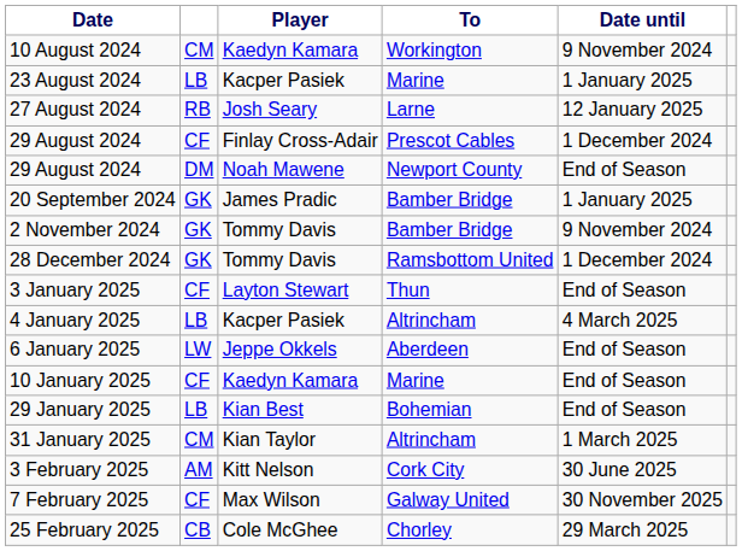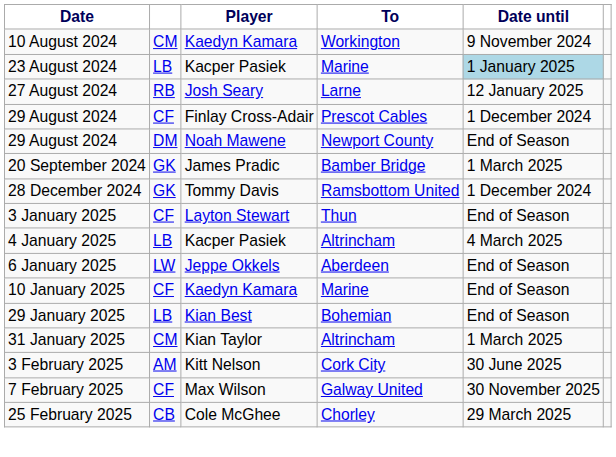23 August 2024 | Date until: no background -> lightblue background
20 September 2024 | Date until: 1 January 2025 -> 1 March 2025
- row: 2 November 2024 | GK | Tommy Davis | Bamber Bridge | 9 November 2024
